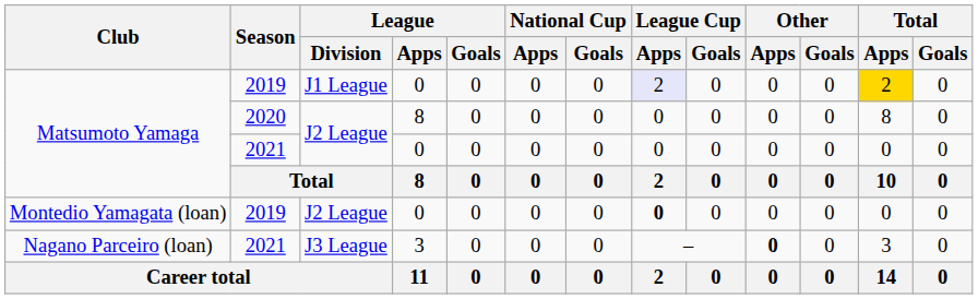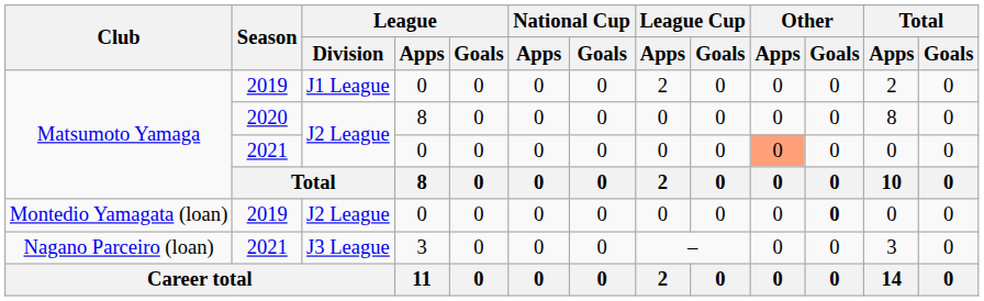Matsumoto Yamaga / 2019 | League Cup / Apps: lavender background -> no background
Matsumoto Yamaga / 2019 | Total / Apps: gold background -> no background
Matsumoto Yamaga / 2021 | Other / Apps: no background -> lightsalmon background
Montedio Yamagata (loan) | League Cup / Apps: bold -> normal
Montedio Yamagata (loan) | Other / Goals: normal -> bold
Nagano Parceiro (loan) | Other / Apps: bold -> normal
